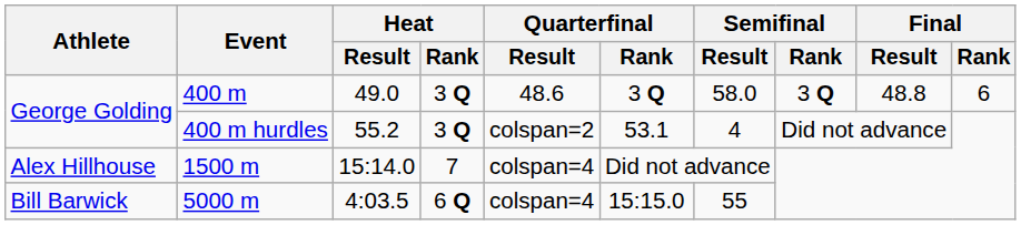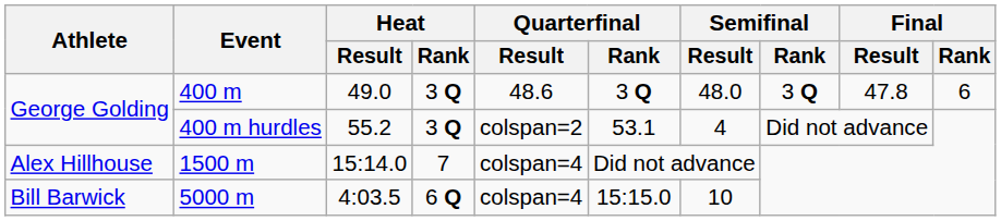400 m | Semifinal / Result: 58.0 -> 48.0
400 m | Final / Result: 48.8 -> 47.8
5000 m | Semifinal / Result: 55 -> 10
